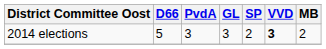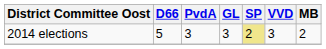2014 elections | SP: no background -> khaki background
2014 elections | VVD: bold -> normal
